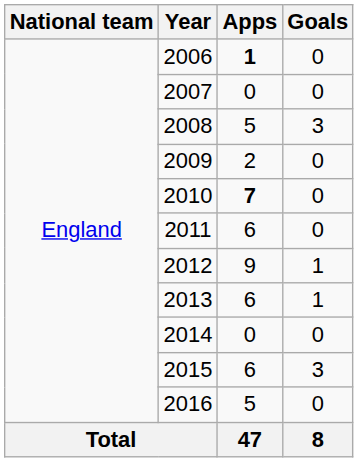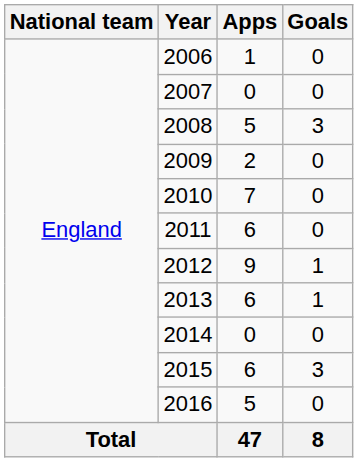2006 | Apps: bold -> normal
2010 | Apps: bold -> normal
